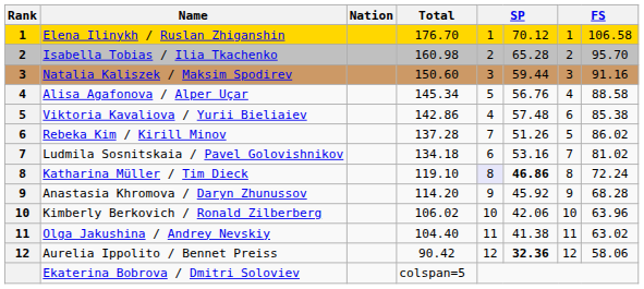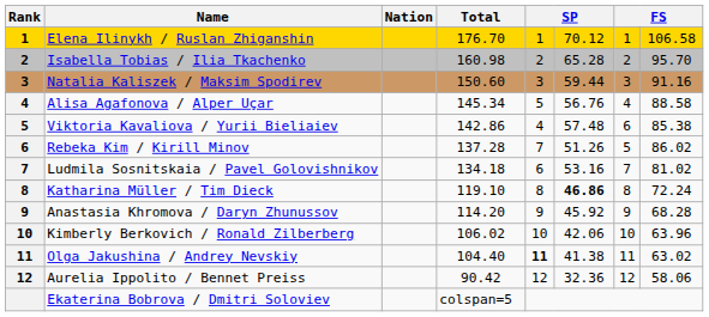Katharina Müller / Tim Dieck | column 5: lavender background -> no background
Olga Jakushina / Andrey Nevskiy | column 5: normal -> bold
Aurelia Ippolito / Bennet Preiss | column 6: bold -> normal
